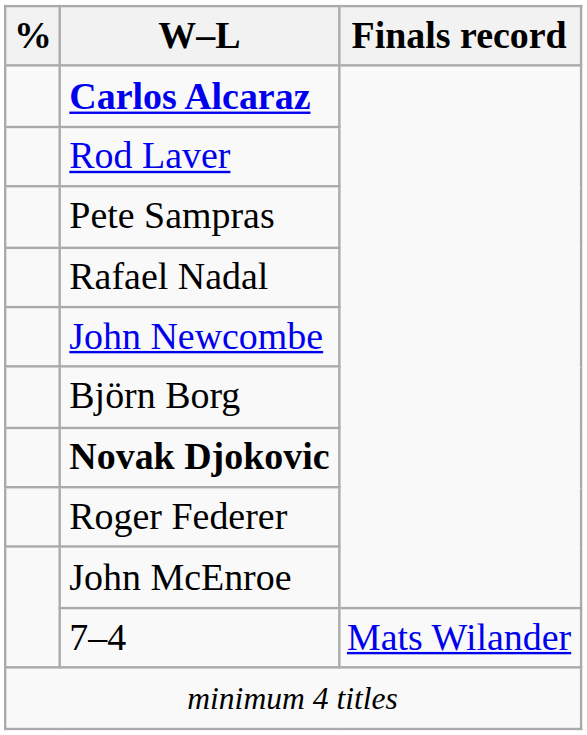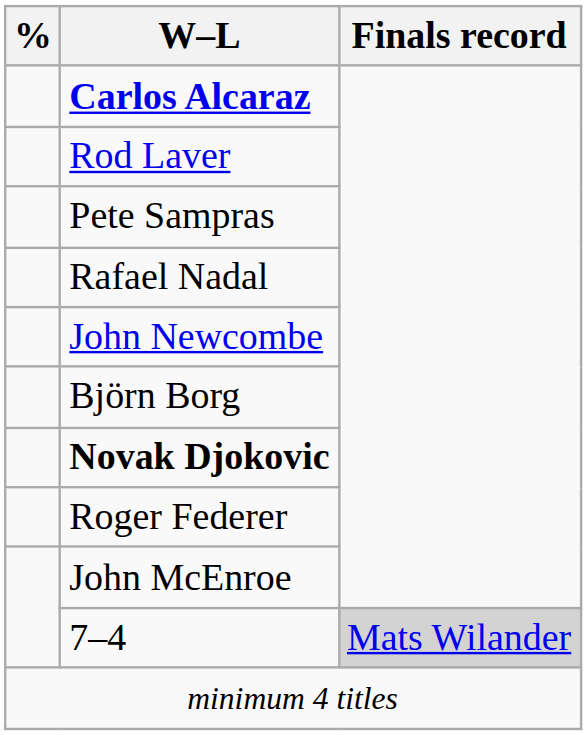7–4 | Finals record: no background -> lightgrey background
